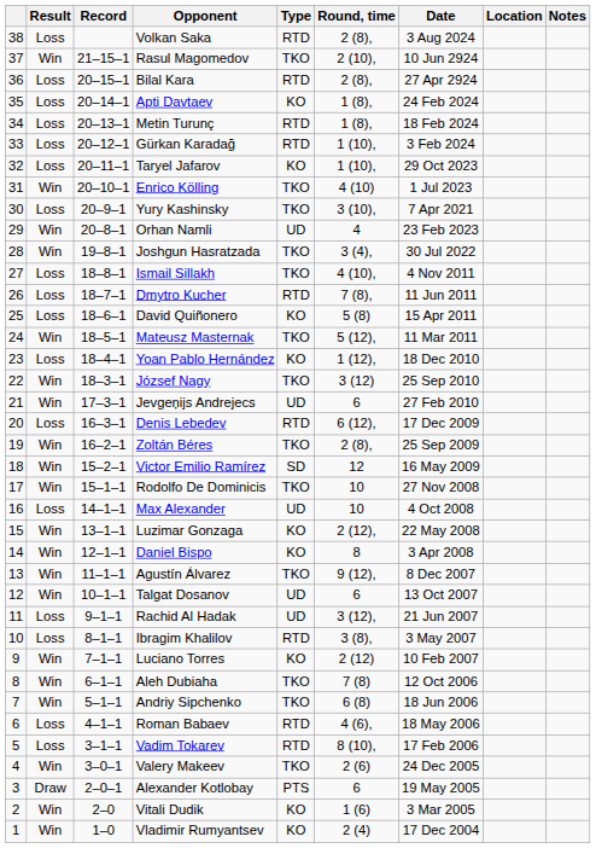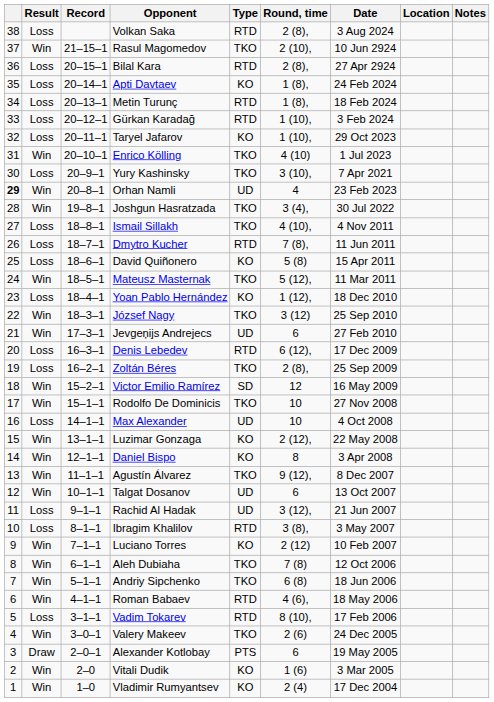Orhan Namli | column 1: normal -> bold
Zoltán Béres | Result: Win -> Loss
Roman Babaev | Result: Loss -> Win
